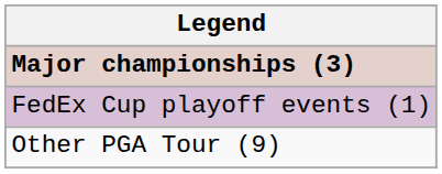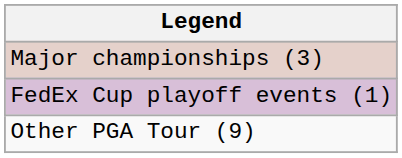row 2 | column 1: bold -> normal
